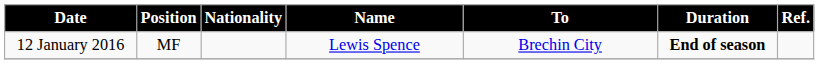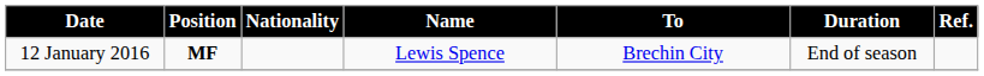12 January 2016 | Position: normal -> bold
12 January 2016 | Duration: bold -> normal
